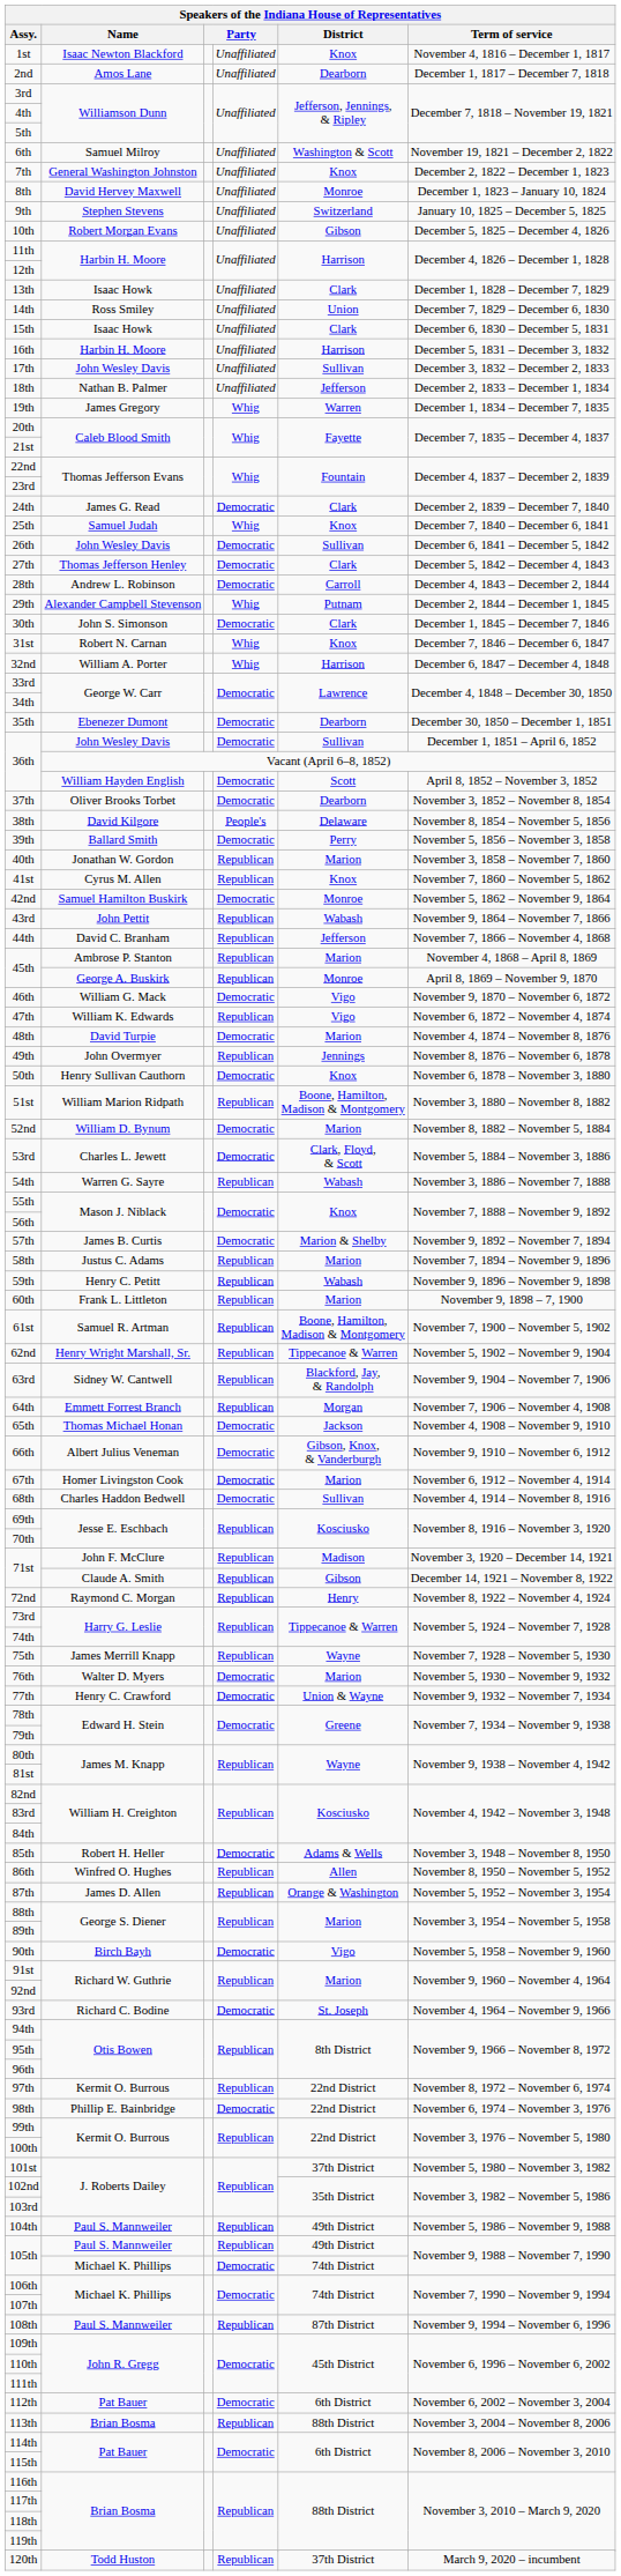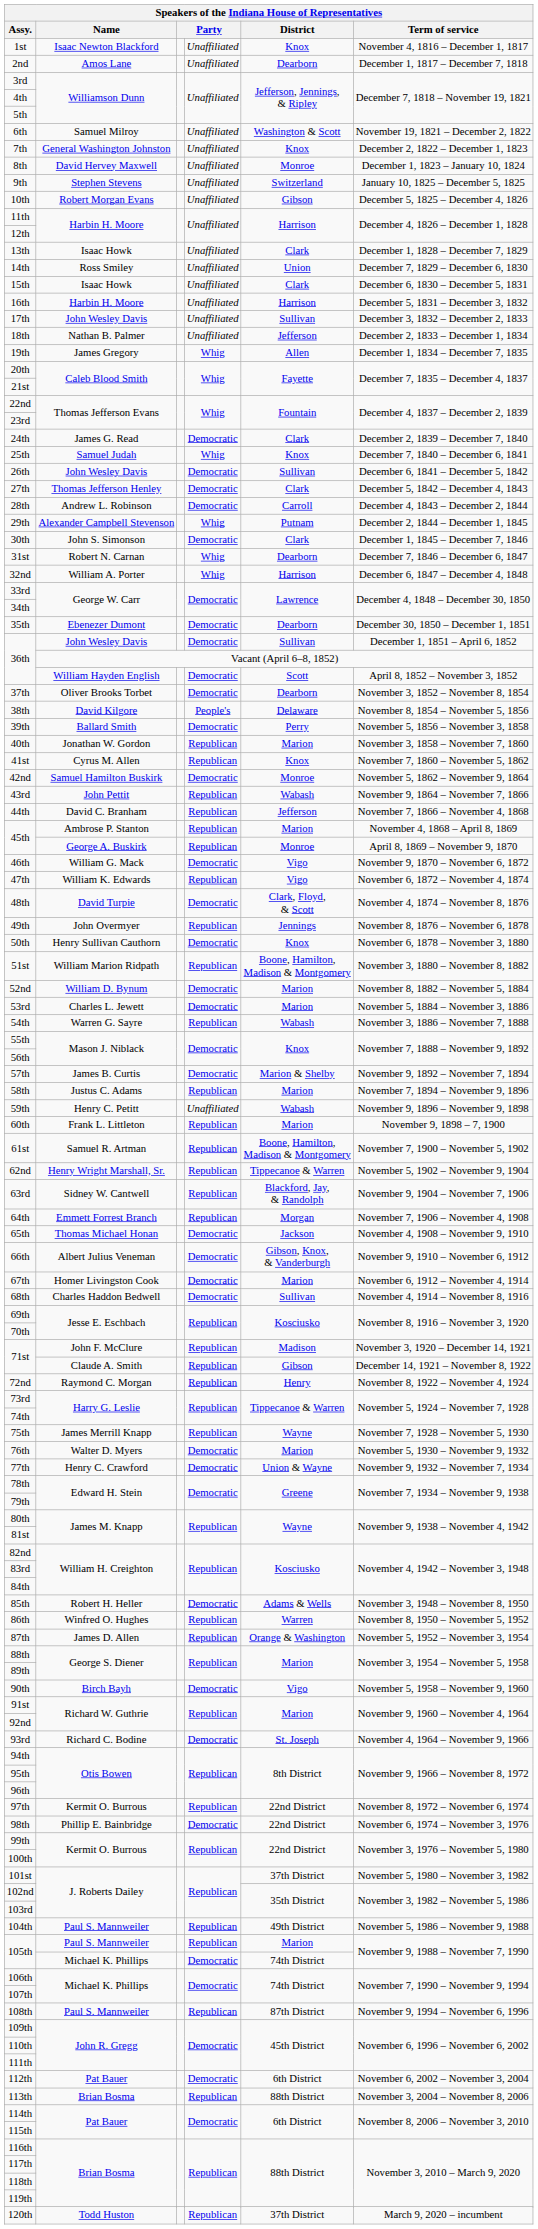19th | District: Warren -> Allen
31st | District: Knox -> Dearborn
48th | District: Marion -> Clark, Floyd, & Scott
53rd | District: Clark, Floyd, & Scott -> Marion
59th | column 4: Republican -> Unaffiliated
86th | District: Allen -> Warren
105th / Paul S. Mannweiler | District: 49th District -> Marion
